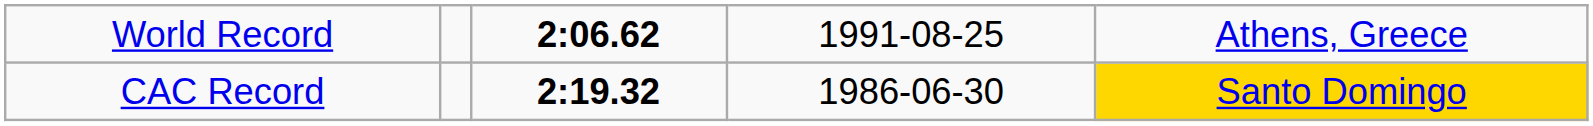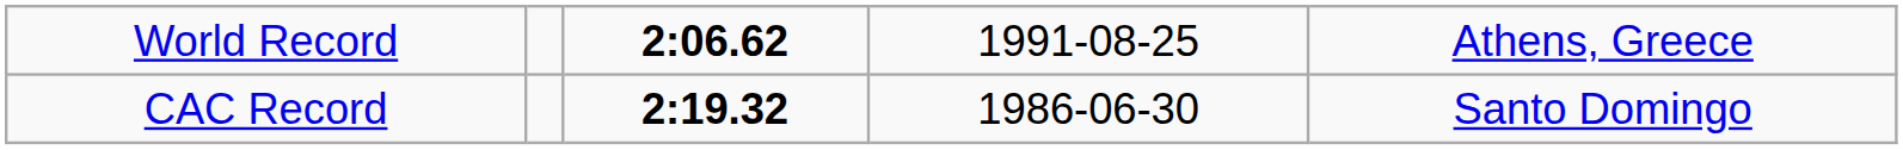CAC Record | column 5: gold background -> no background
